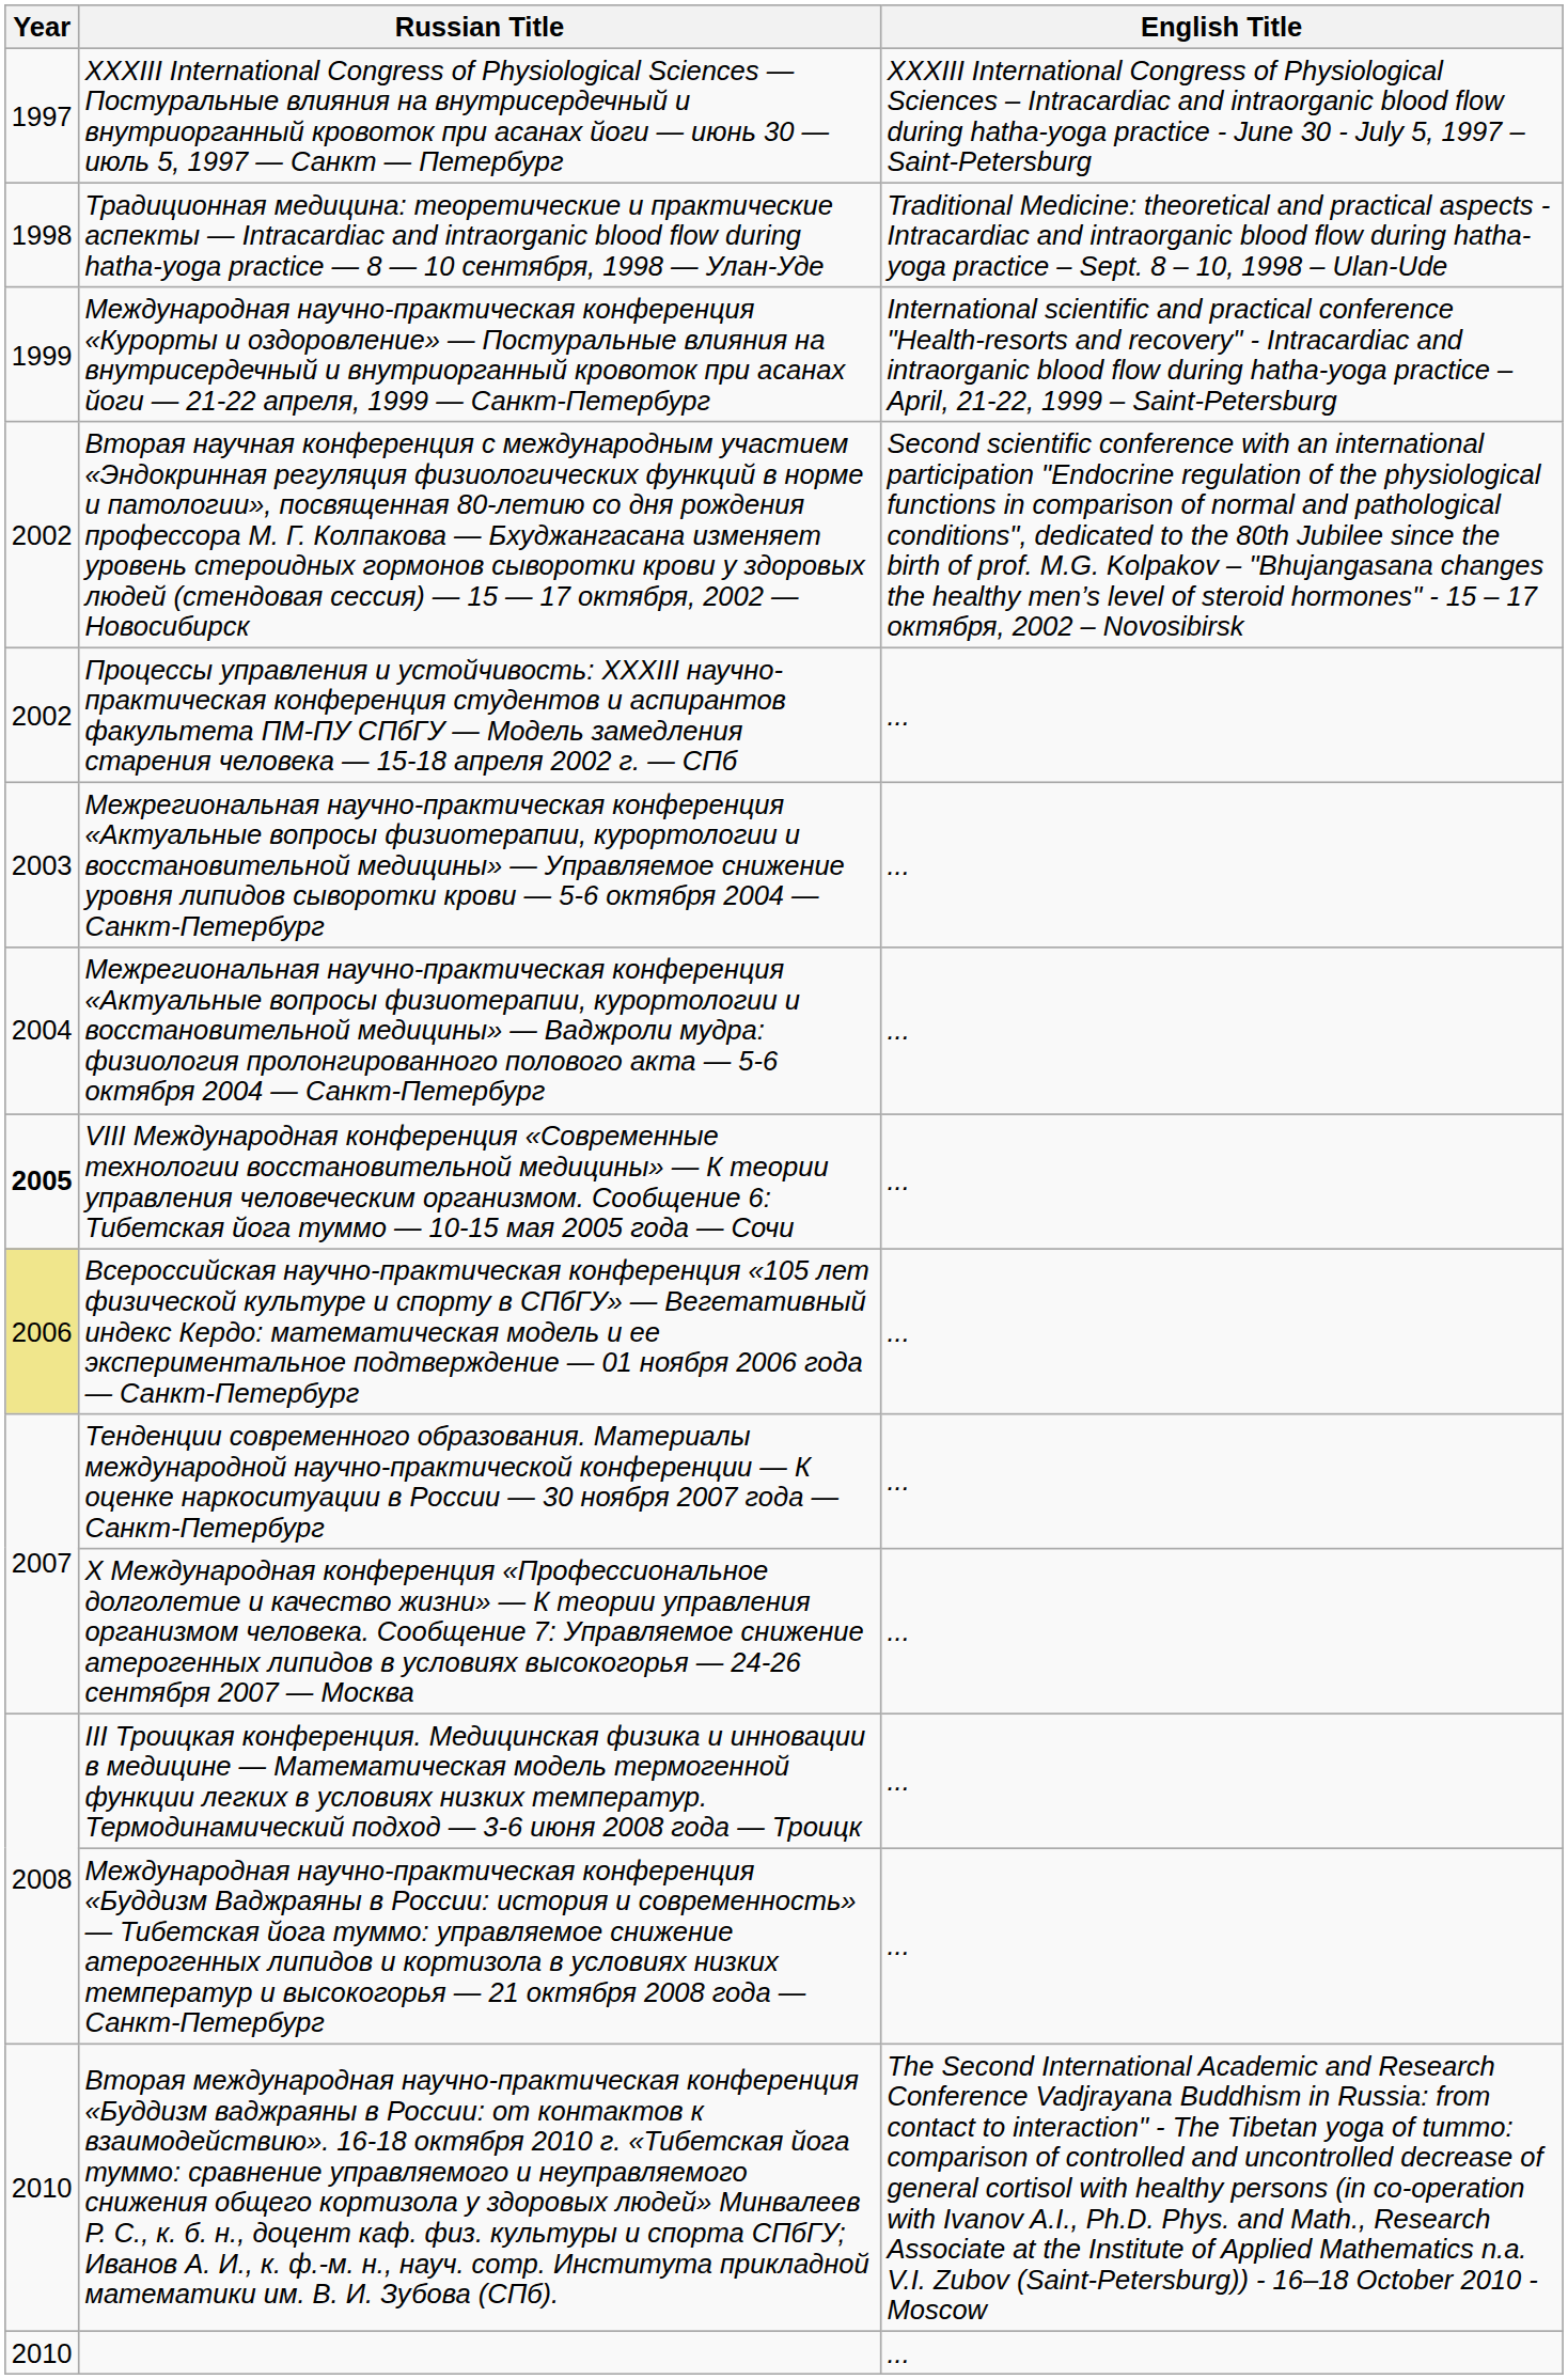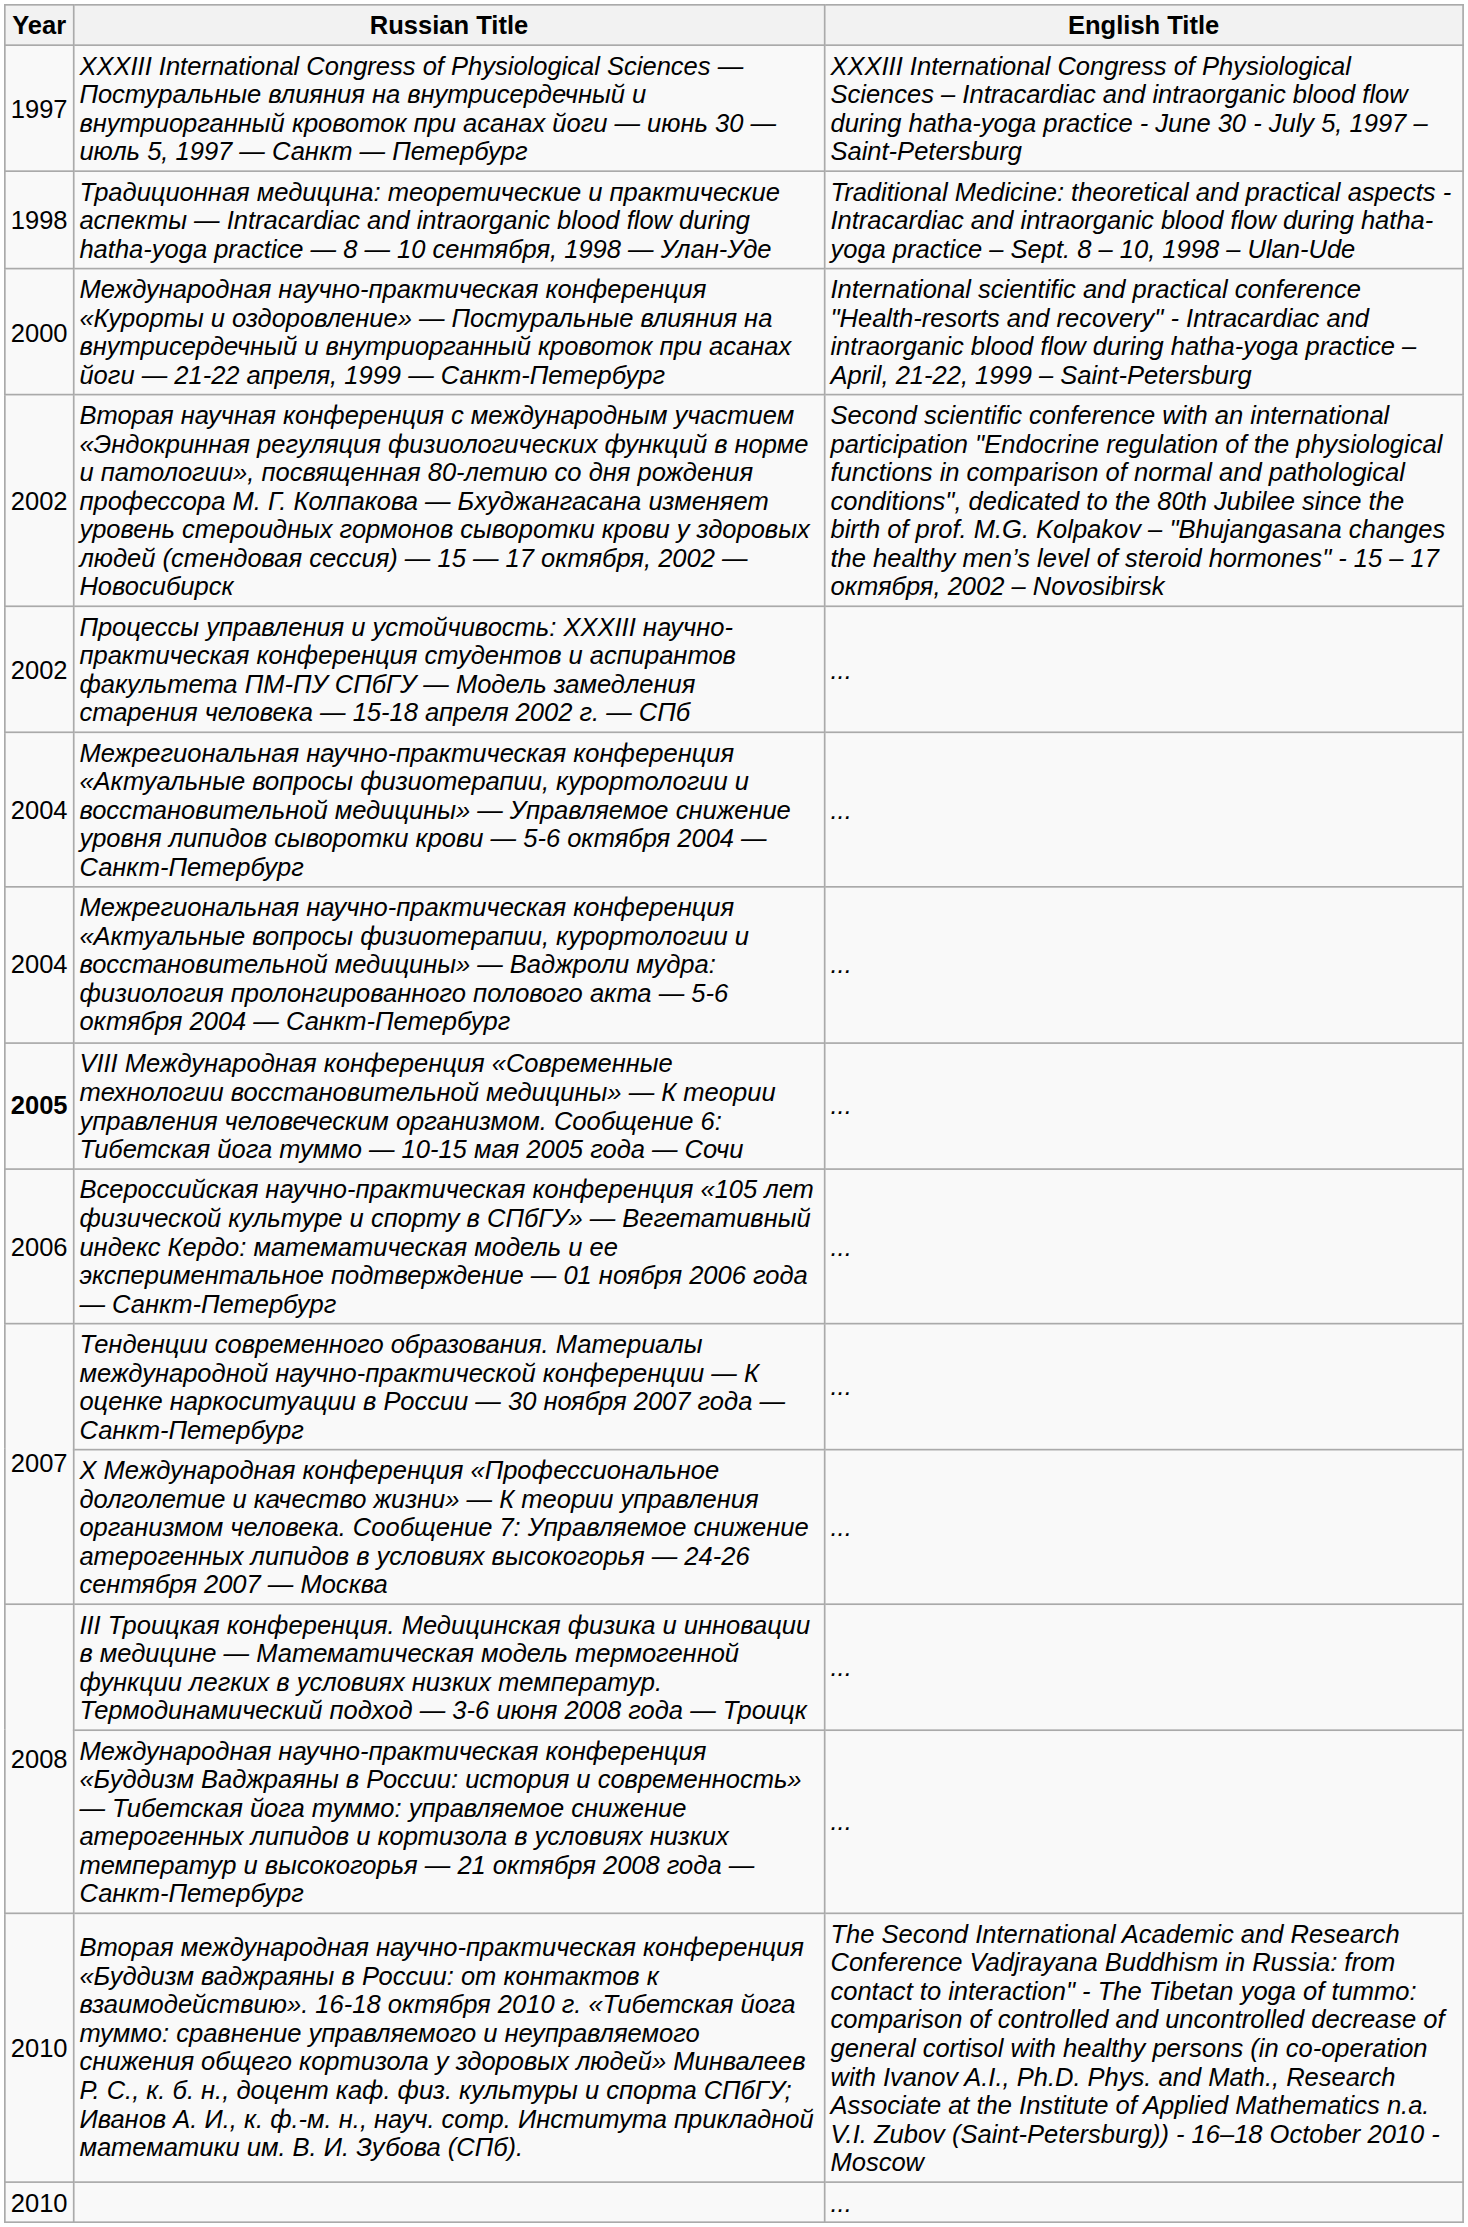row 4 | Year: 1999 -> 2000
row 7 | Year: 2003 -> 2004
row 10 | Year: khaki background -> no background
